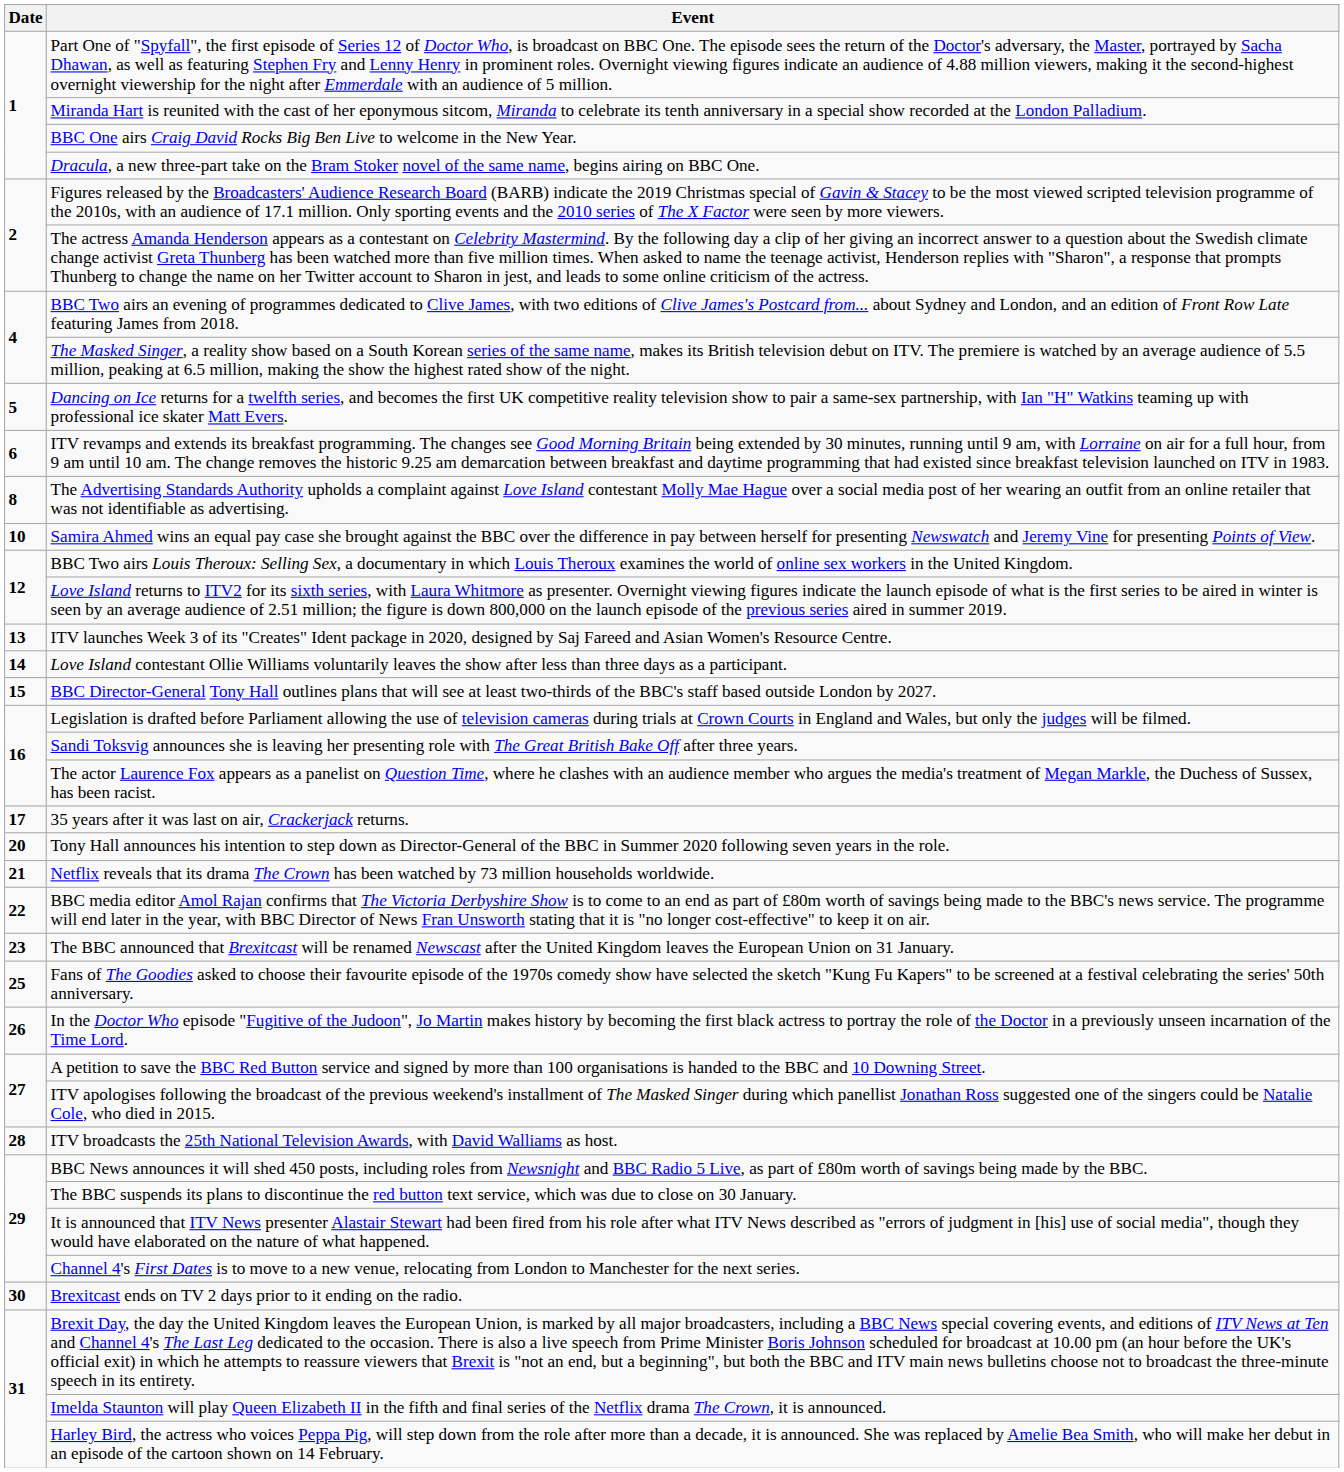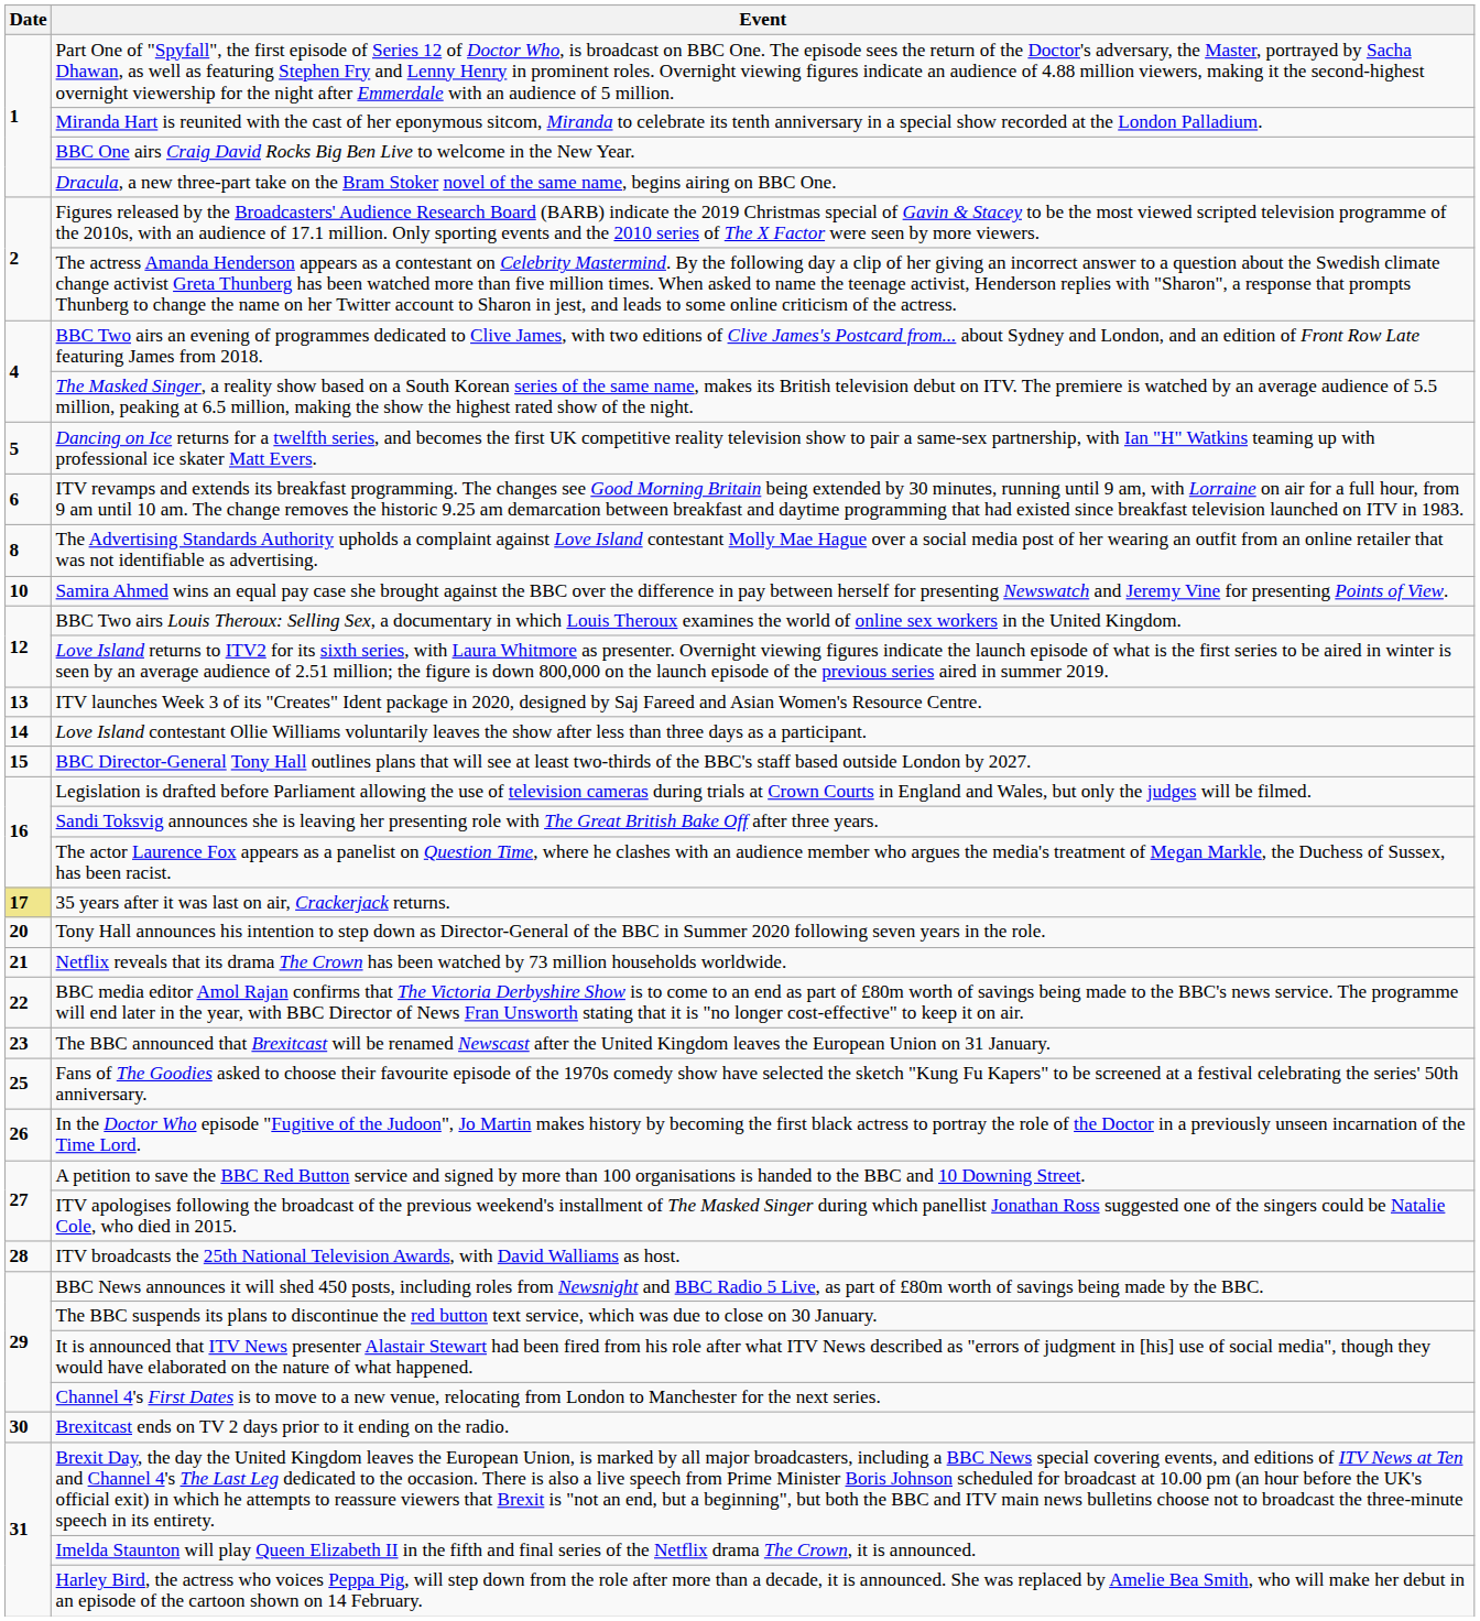35 years after it was last on air, Crackerjack returns. | Date: no background -> khaki background
